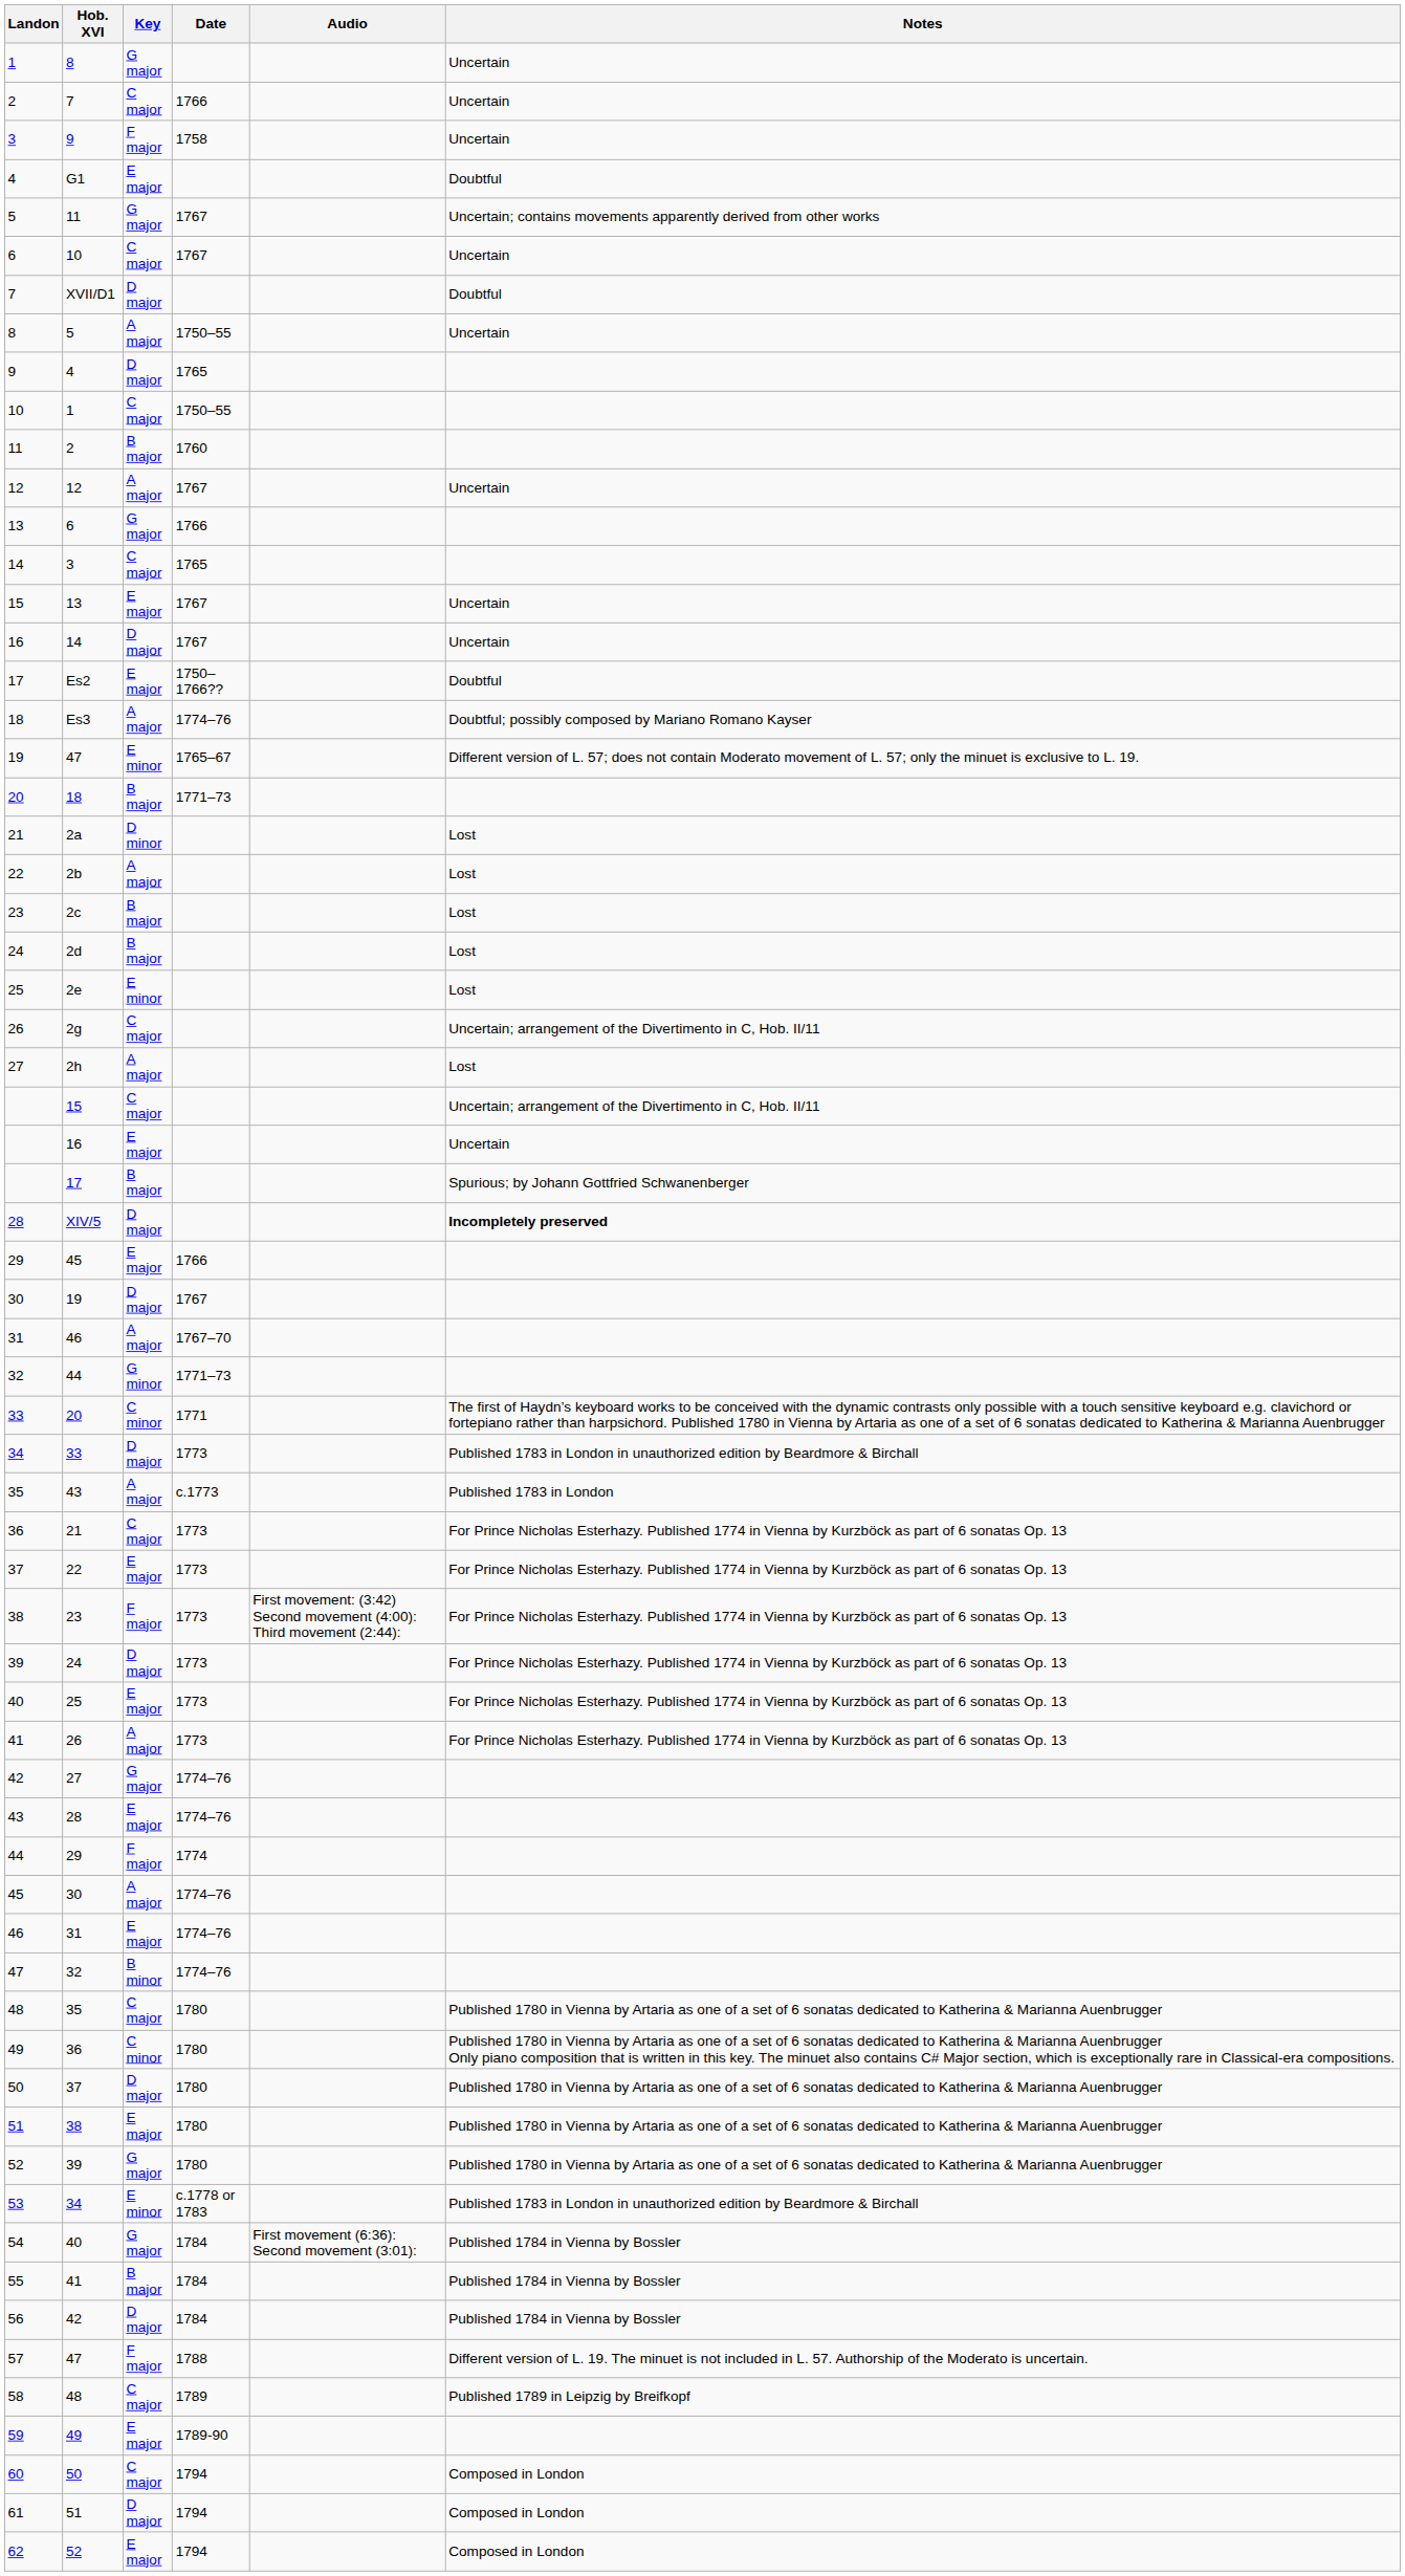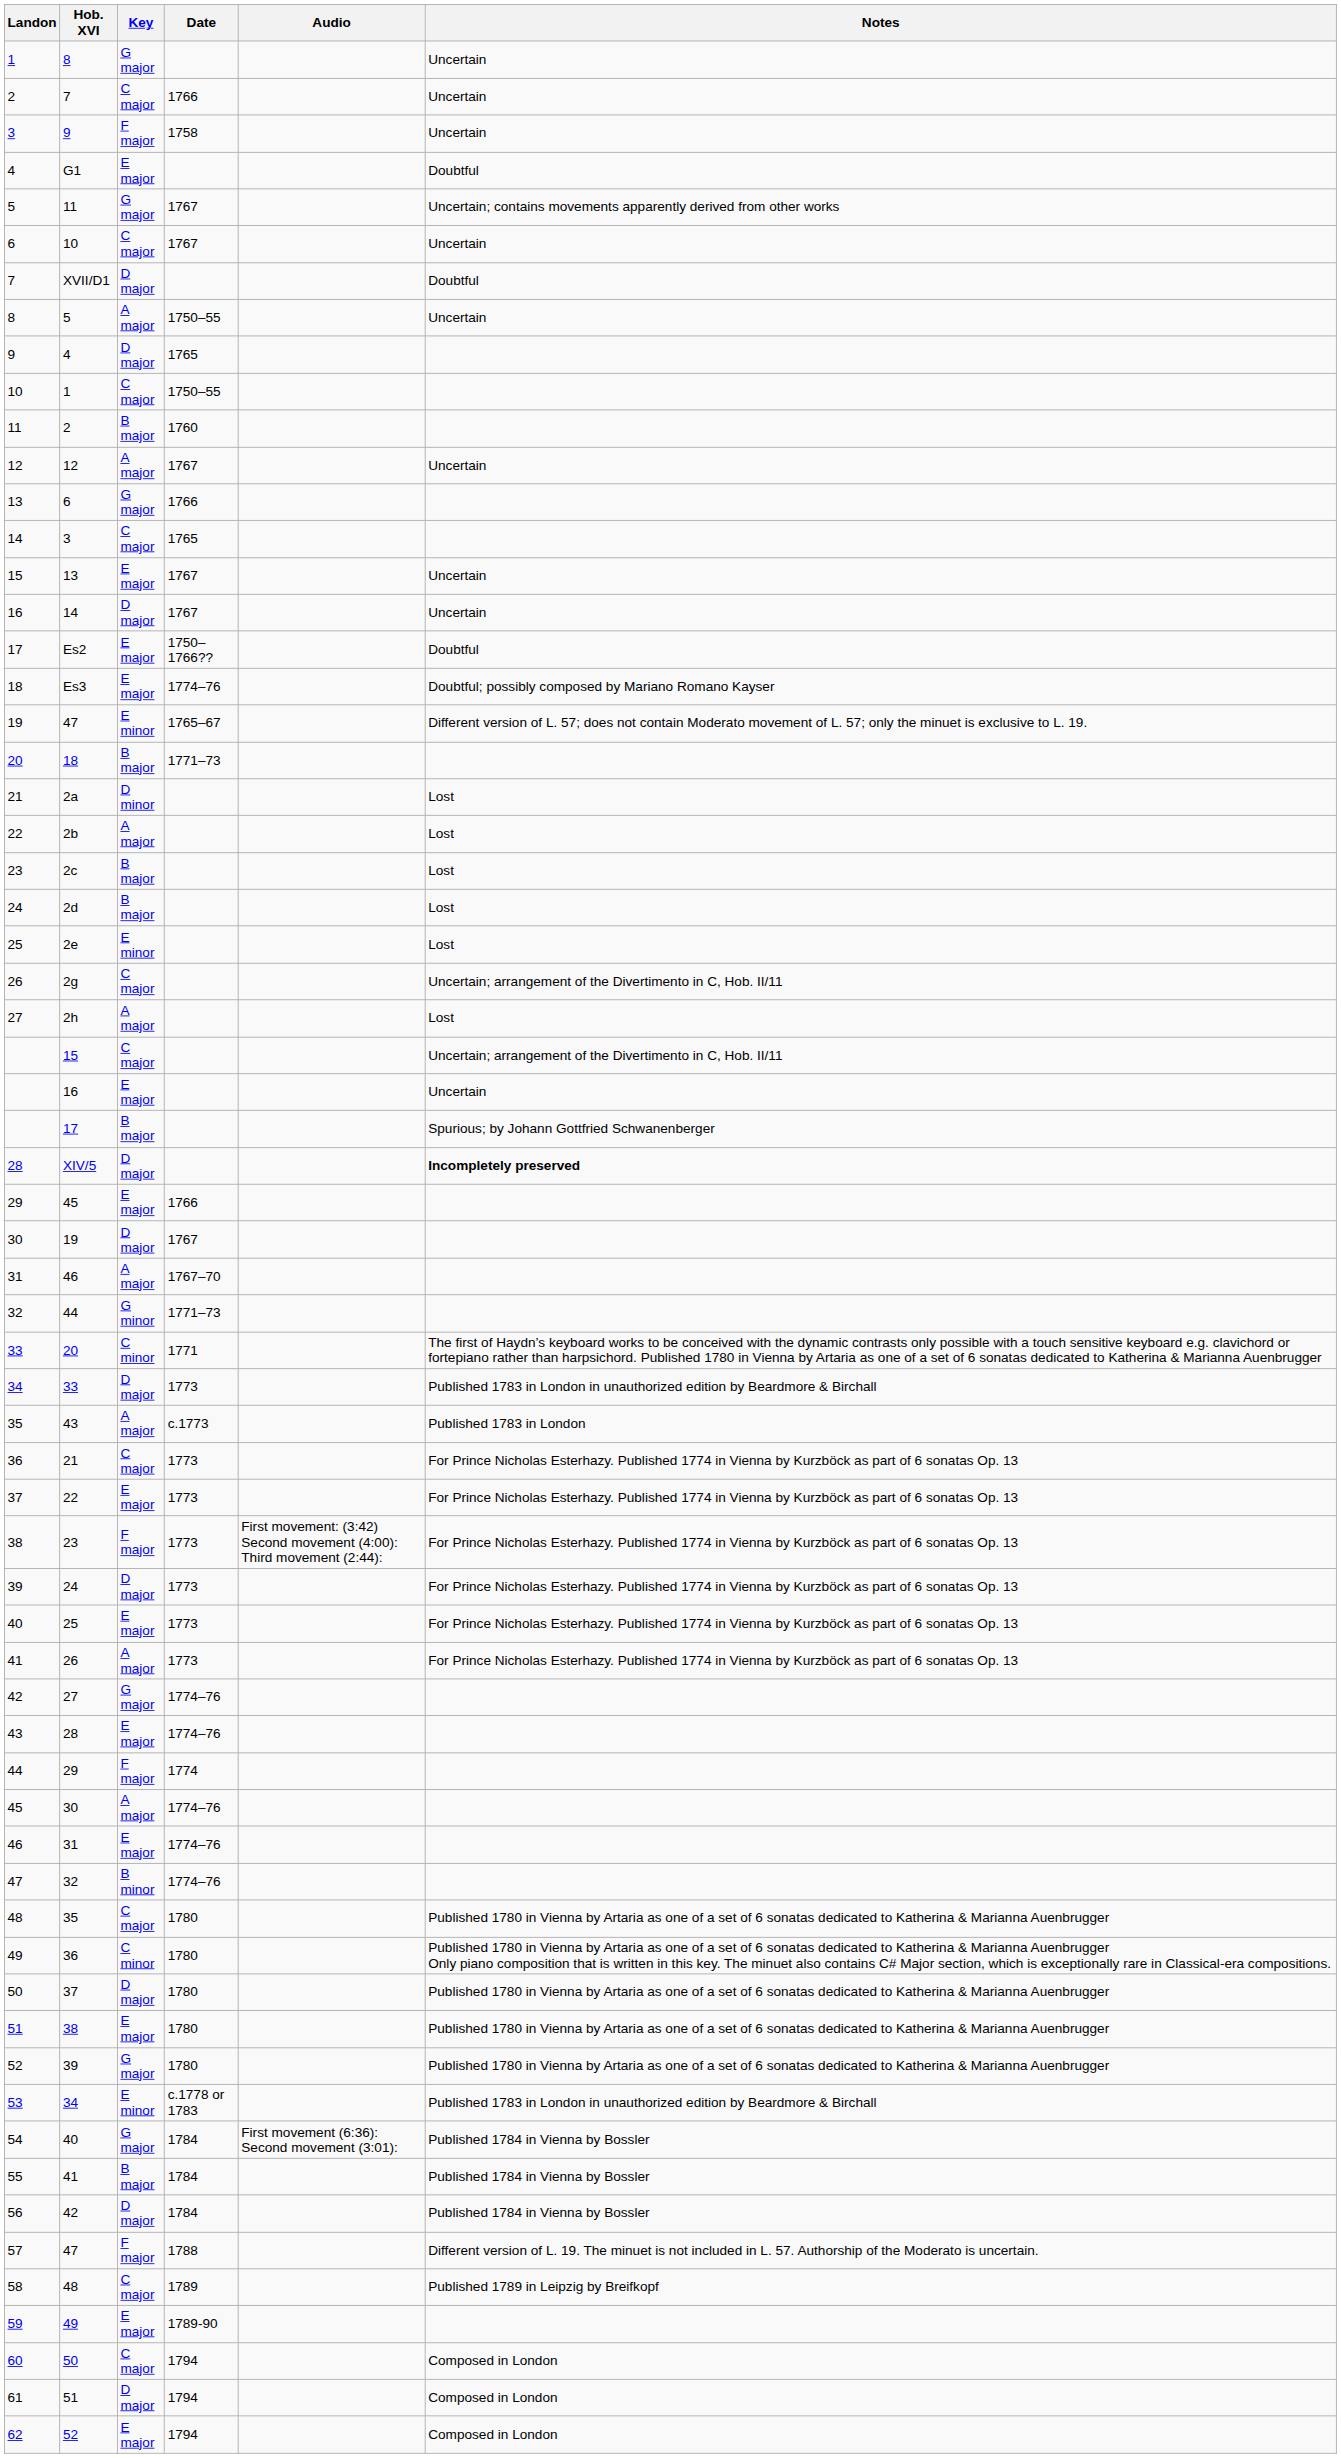Es3 | Key: A major -> E major
